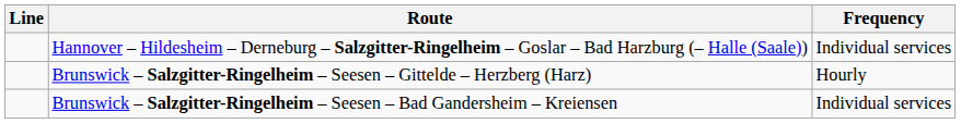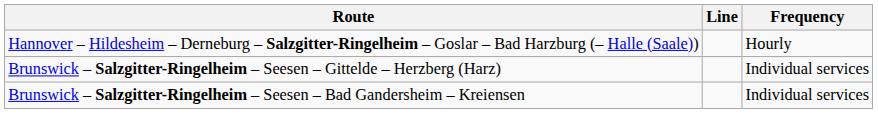columns swapped: Line <-> Route
row 2 | Frequency: Individual services -> Hourly
row 3 | Frequency: Hourly -> Individual services
